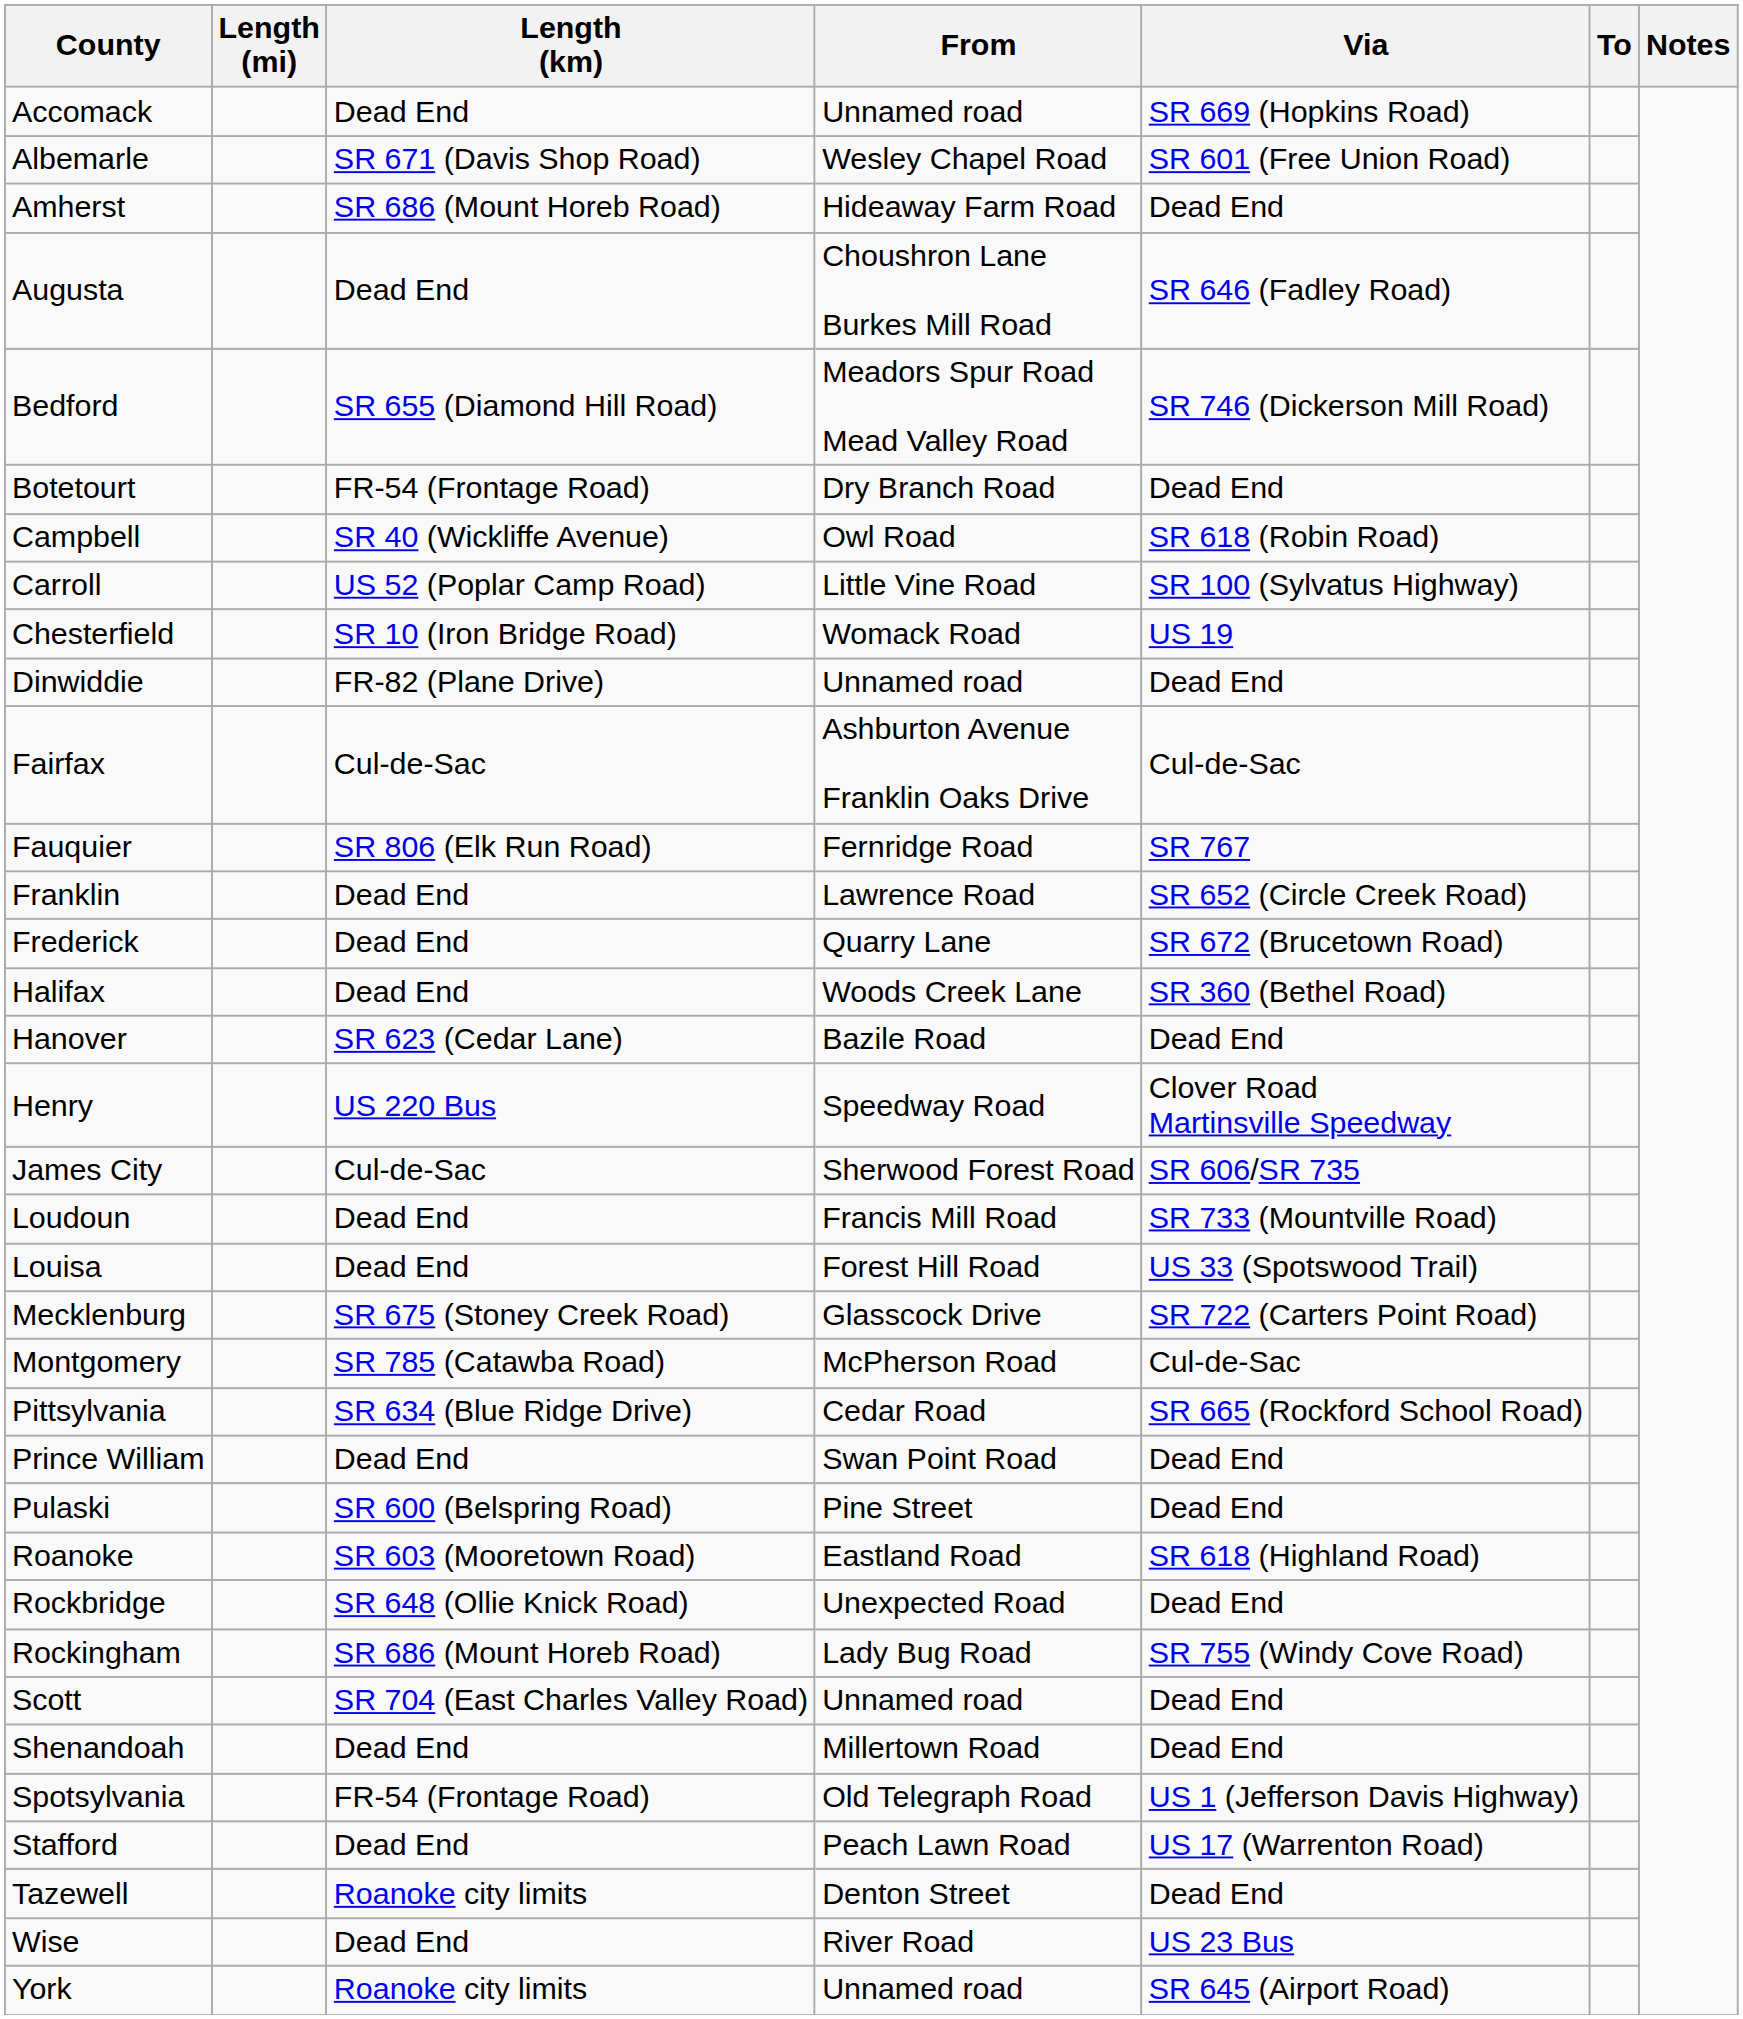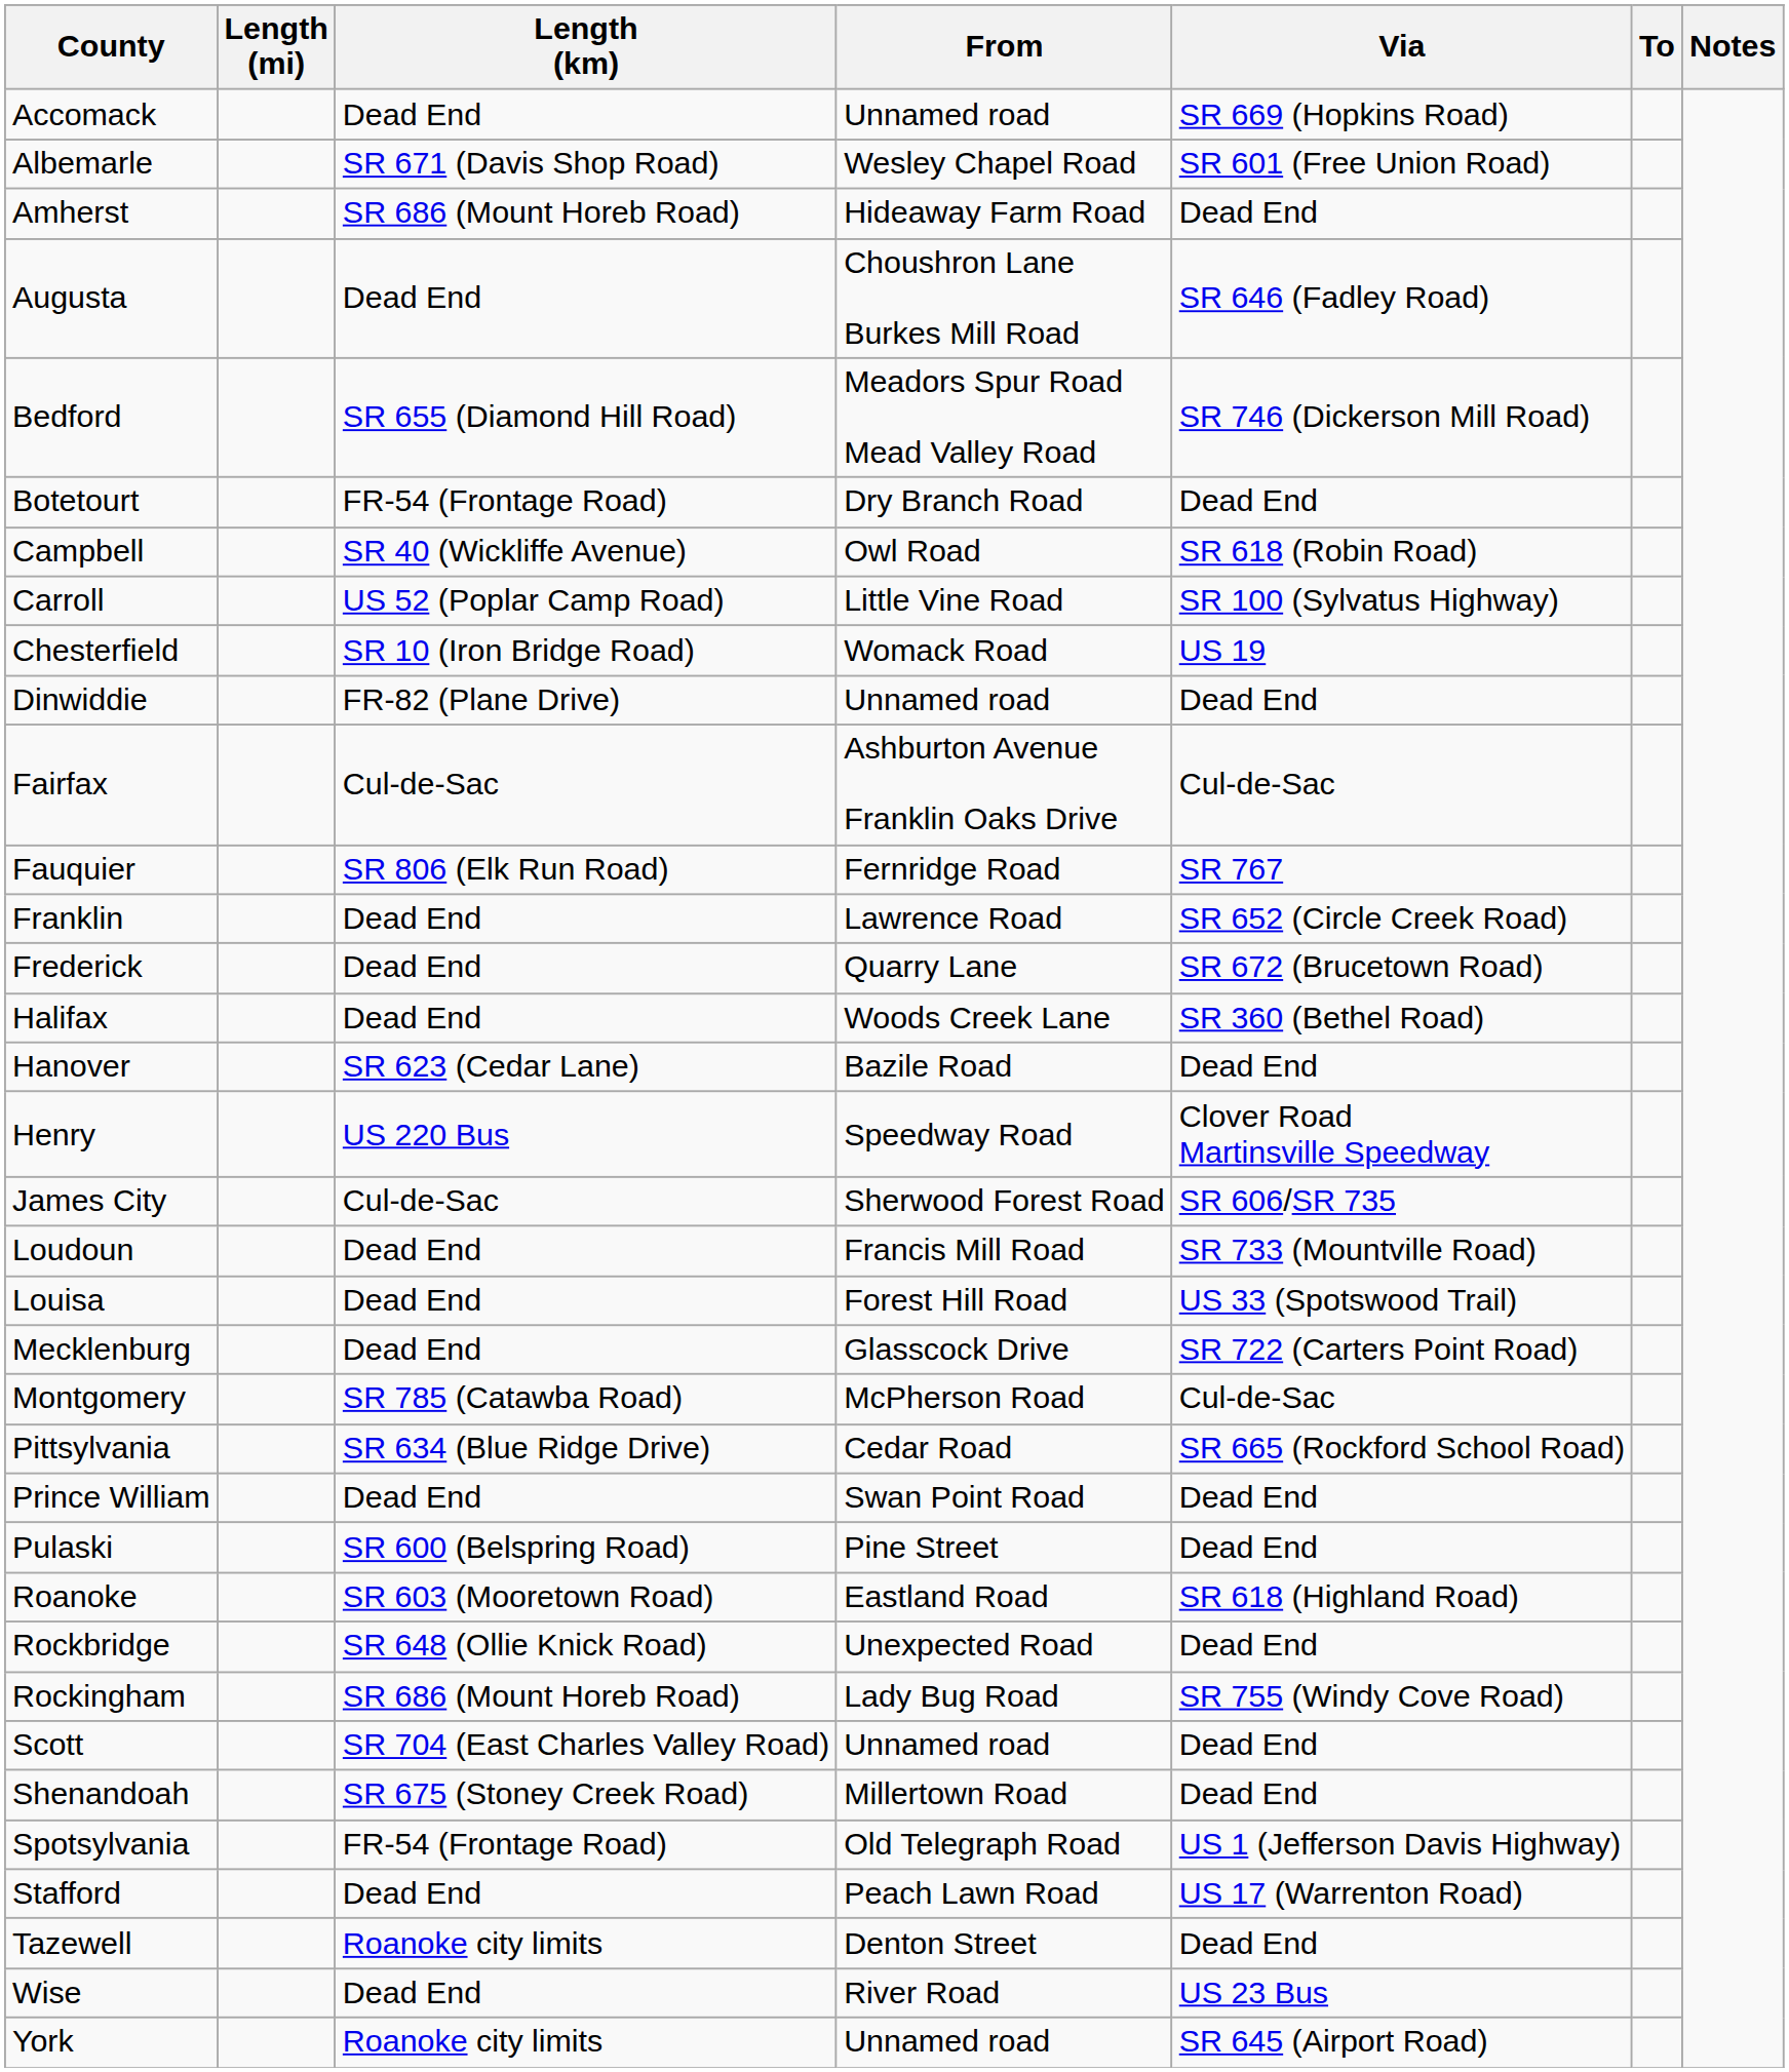Mecklenburg | Length (km): SR 675 (Stoney Creek Road) -> Dead End
Shenandoah | Length (km): Dead End -> SR 675 (Stoney Creek Road)
